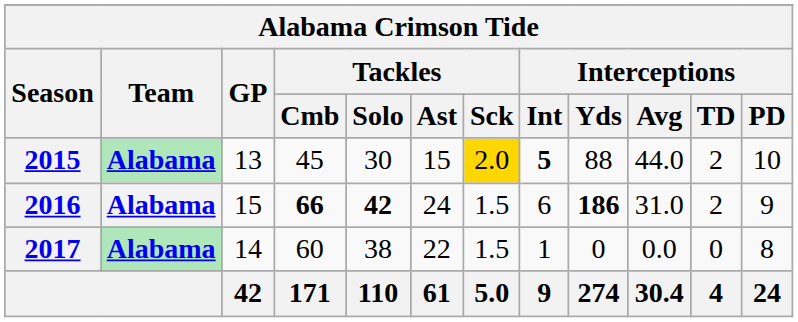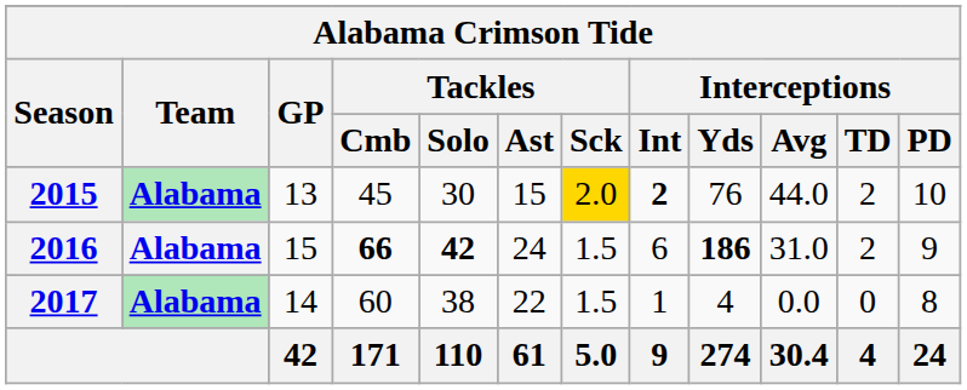2015 | Interceptions / Int: 5 -> 2
2015 | Interceptions / Yds: 88 -> 76
2017 | Interceptions / Yds: 0 -> 4
